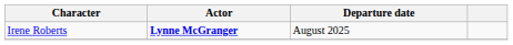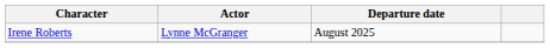Irene Roberts | Actor: bold -> normal
